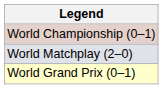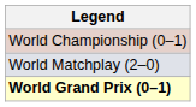row 4 | column 1: normal -> bold
